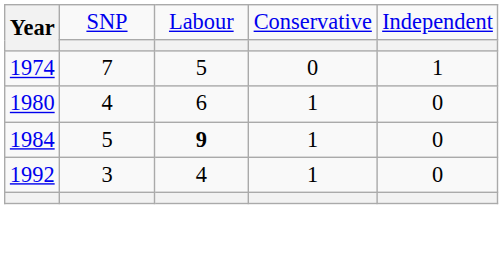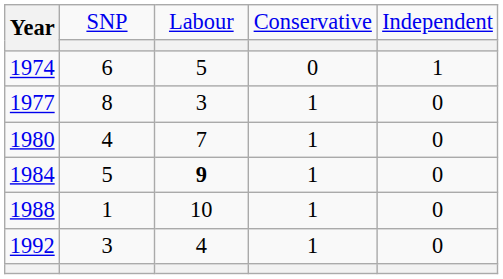1974 | column 2: 7 -> 6
+ row: 1977 | 8 | 3 | 1 | 0
1980 | column 3: 6 -> 7
+ row: 1988 | 1 | 10 | 1 | 0
